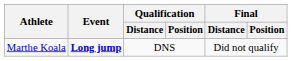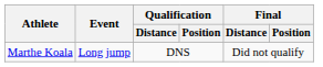Marthe Koala | Event: bold -> normal
